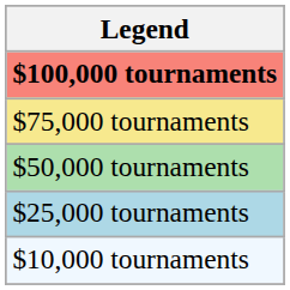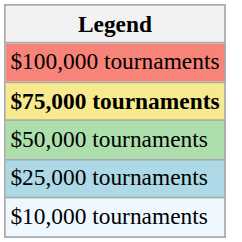row 2 | column 1: bold -> normal
row 3 | column 1: normal -> bold
